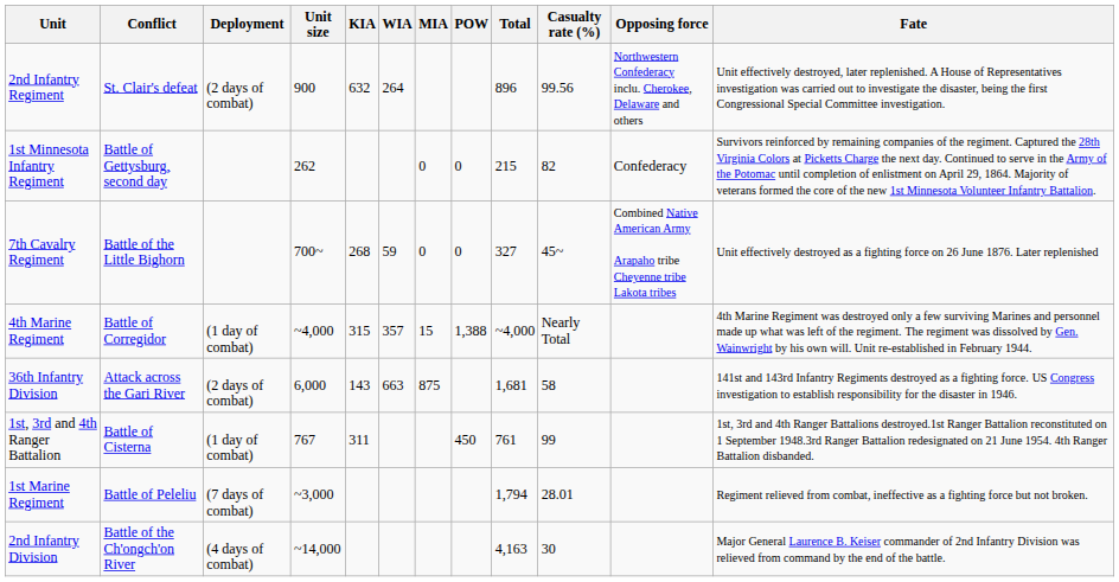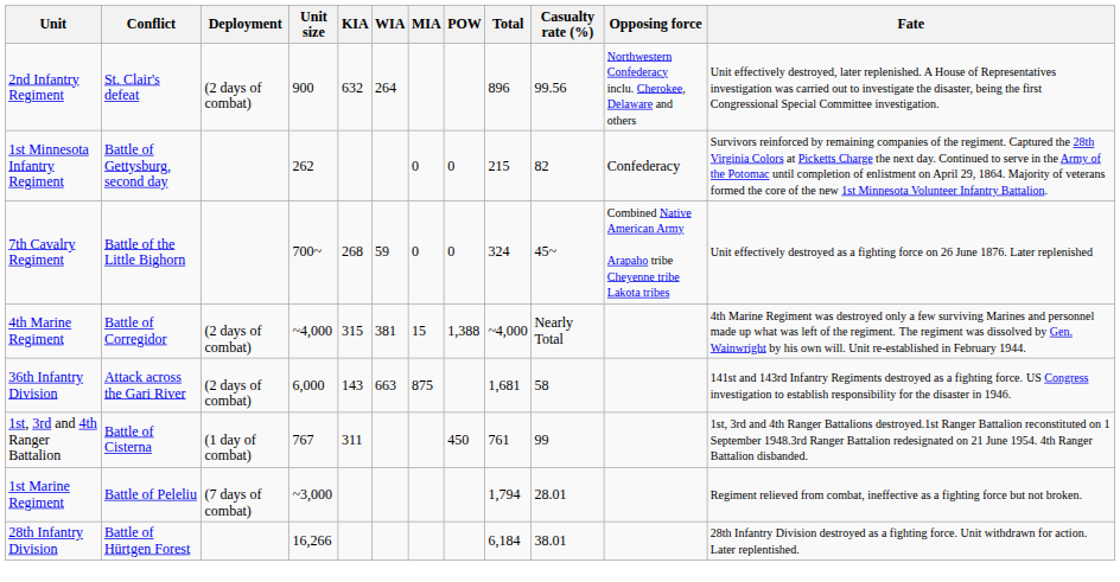7th Cavalry Regiment | Total: 327 -> 324
4th Marine Regiment | Deployment: (1 day of combat) -> (2 days of combat)
4th Marine Regiment | WIA: 357 -> 381
+ row: 28th Infantry Division | Battle of Hürtgen Forest | 16,266 | 6,184 | 38.01 | 28th Infantry Division destroyed as a fighting force. Unit withdrawn for action. Later replentished.
- row: 2nd Infantry Division | Battle of the Ch'ongch'on River | (4 days of combat) | ~14,000 | 4,163 | 30 | Major General Laurence B. Keiser commander of 2nd Infantry Division was relieved from command by the end of the battle.
